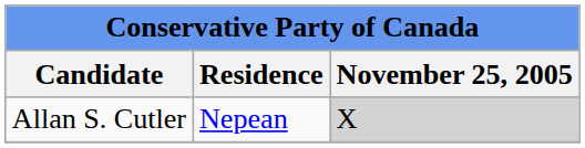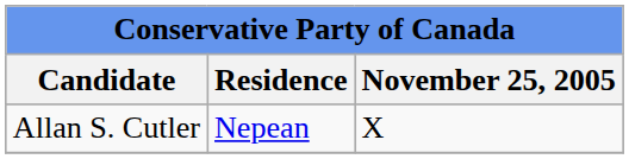Allan S. Cutler | November 25, 2005: lightgrey background -> no background
